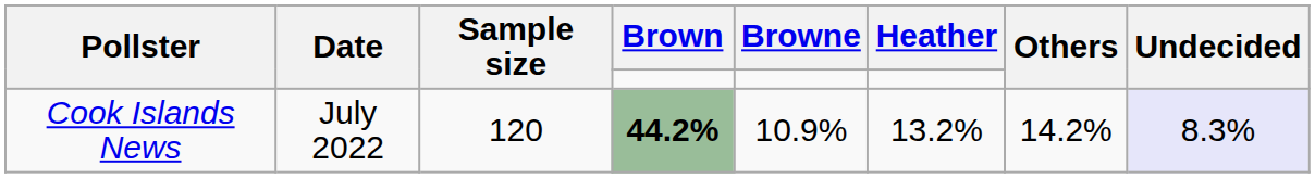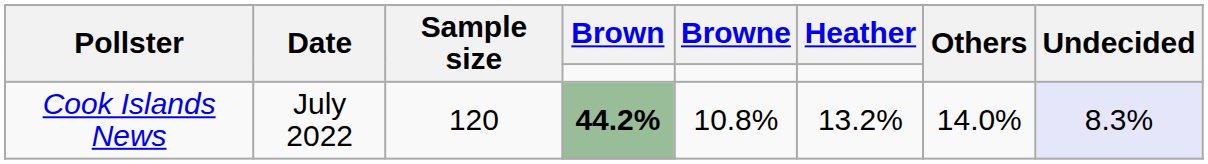Cook Islands News | Browne: 10.9% -> 10.8%
Cook Islands News | Others: 14.2% -> 14.0%
